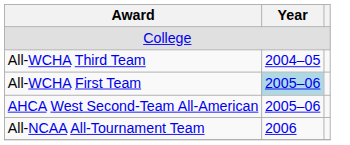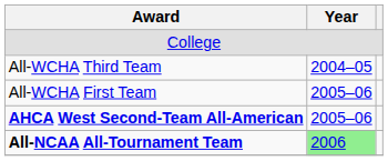All-WCHA First Team | Year: lightblue background -> no background
AHCA West Second-Team All-American | Award: normal -> bold
All-NCAA All-Tournament Team | Award: normal -> bold
All-NCAA All-Tournament Team | Year: no background -> lightgreen background
